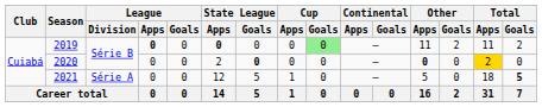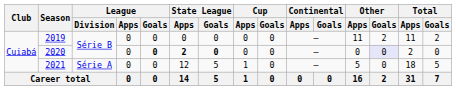2019 | League / Apps: bold -> normal
2019 | State League / Apps: bold -> normal
2019 | Cup / Goals: lightgreen background -> no background
2020 | League / Goals: normal -> bold
2020 | State League / Apps: normal -> bold
2020 | Other / Apps: bold -> normal
2020 | Other / Goals: no background -> lavender background
2020 | Total / Apps: gold background -> no background
2021 | Total / Goals: bold -> normal
